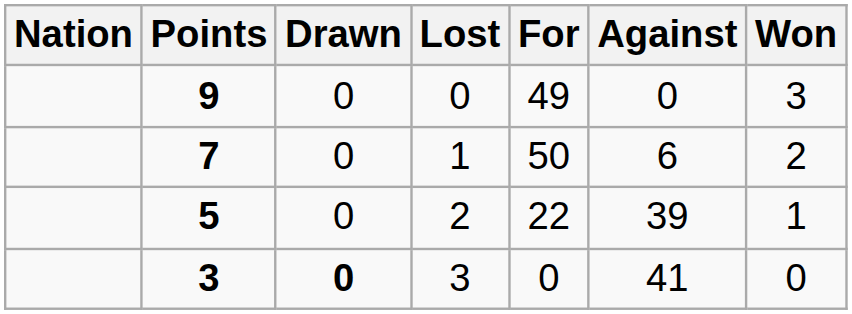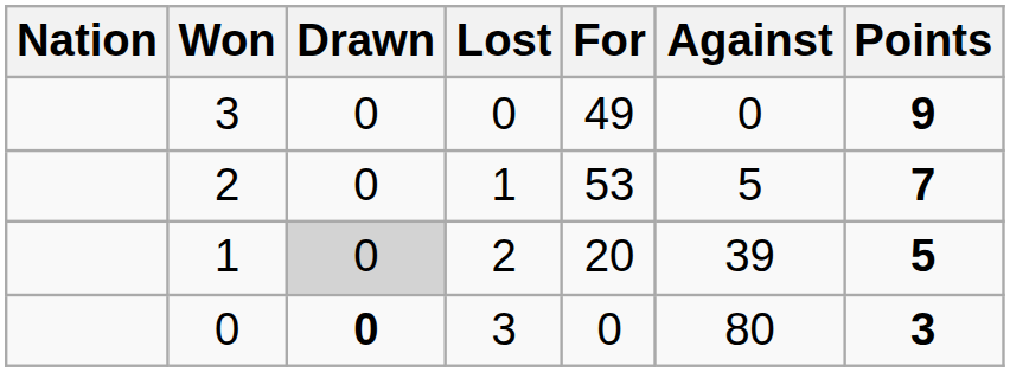columns swapped: Won <-> Points
row 3 | For: 50 -> 53
row 3 | Against: 6 -> 5
row 4 | Drawn: no background -> lightgrey background
row 4 | For: 22 -> 20
row 5 | Against: 41 -> 80
